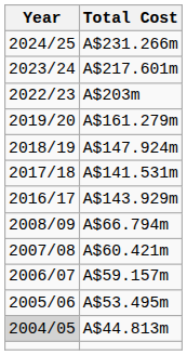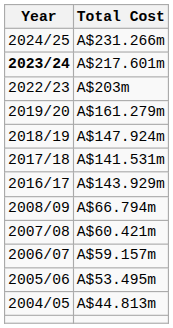A$217.601m | Year: normal -> bold
A$44.813m | Year: lightgrey background -> no background
